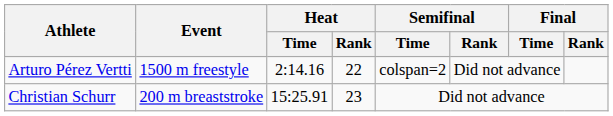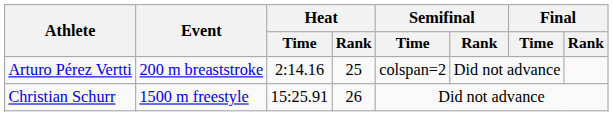Arturo Pérez Vertti | Event: 1500 m freestyle -> 200 m breaststroke
Arturo Pérez Vertti | Heat / Rank: 22 -> 25
Christian Schurr | Event: 200 m breaststroke -> 1500 m freestyle
Christian Schurr | Heat / Rank: 23 -> 26
